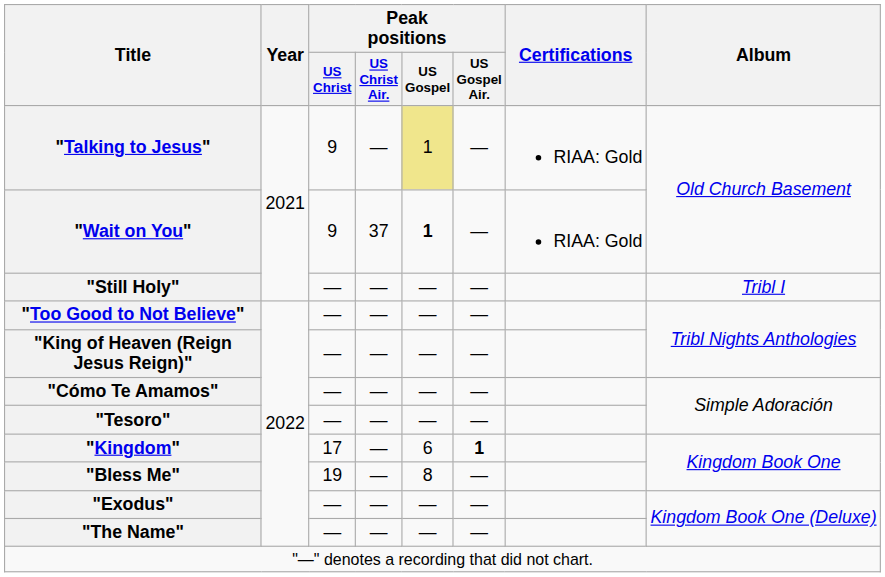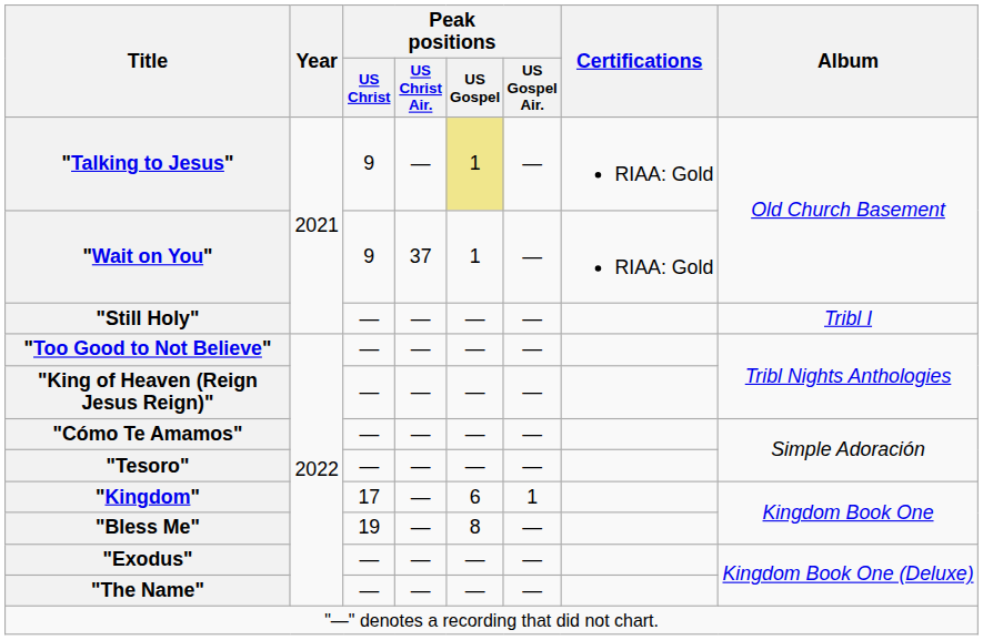"Wait on You" | Peak positions / US Gospel: bold -> normal
"Kingdom" | Peak positions / US Gospel Air.: bold -> normal
